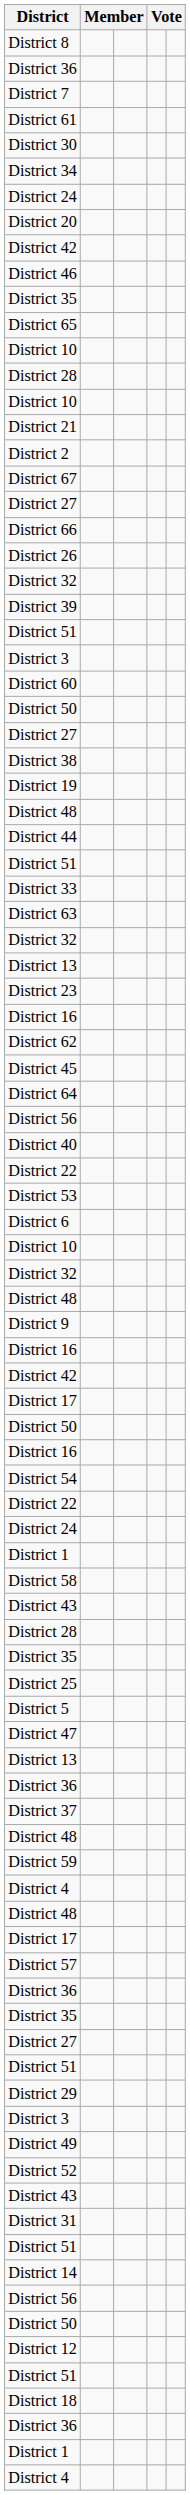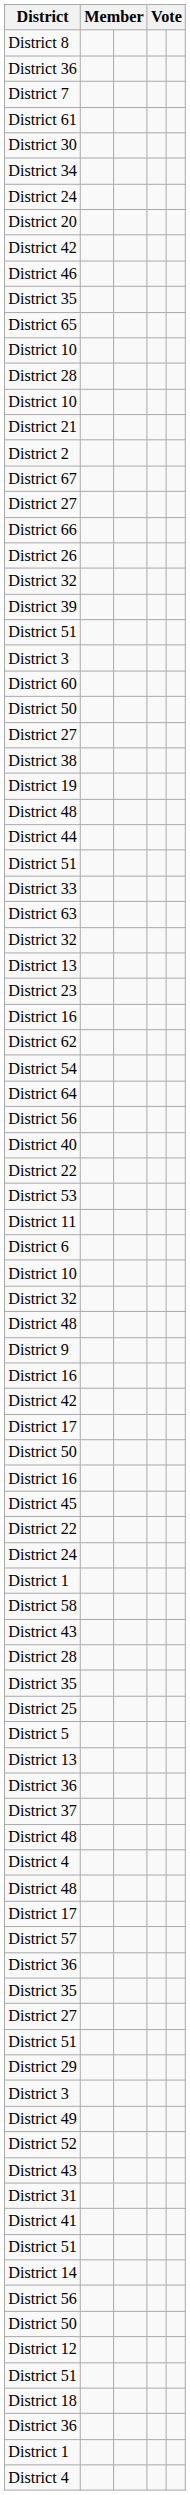rows swapped: District 54 <-> District 45
+ row: District 11
- row: District 47
- row: District 59
+ row: District 41
